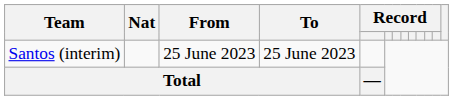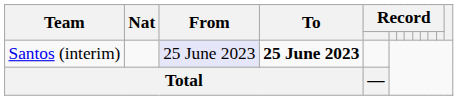Santos (interim) | From: no background -> lavender background
Santos (interim) | To: normal -> bold
